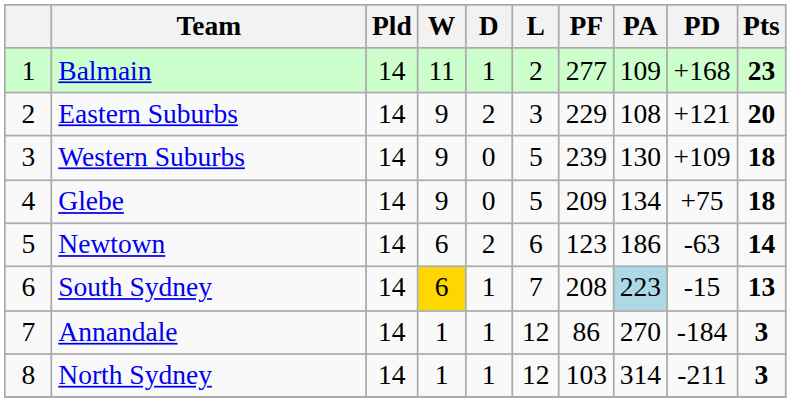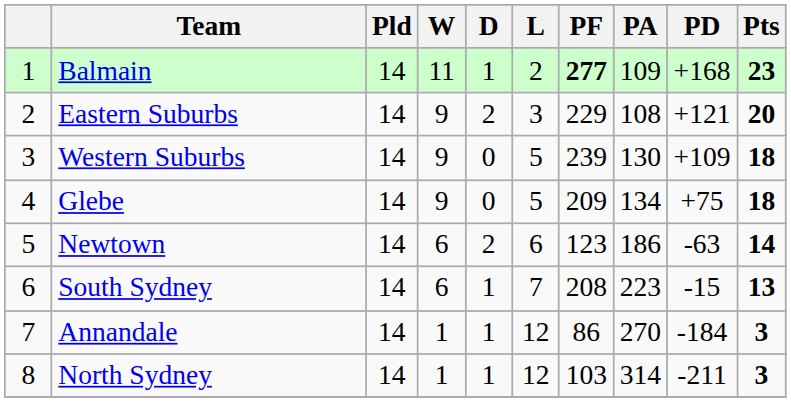Balmain | PF: normal -> bold
South Sydney | W: gold background -> no background
South Sydney | PA: lightblue background -> no background
